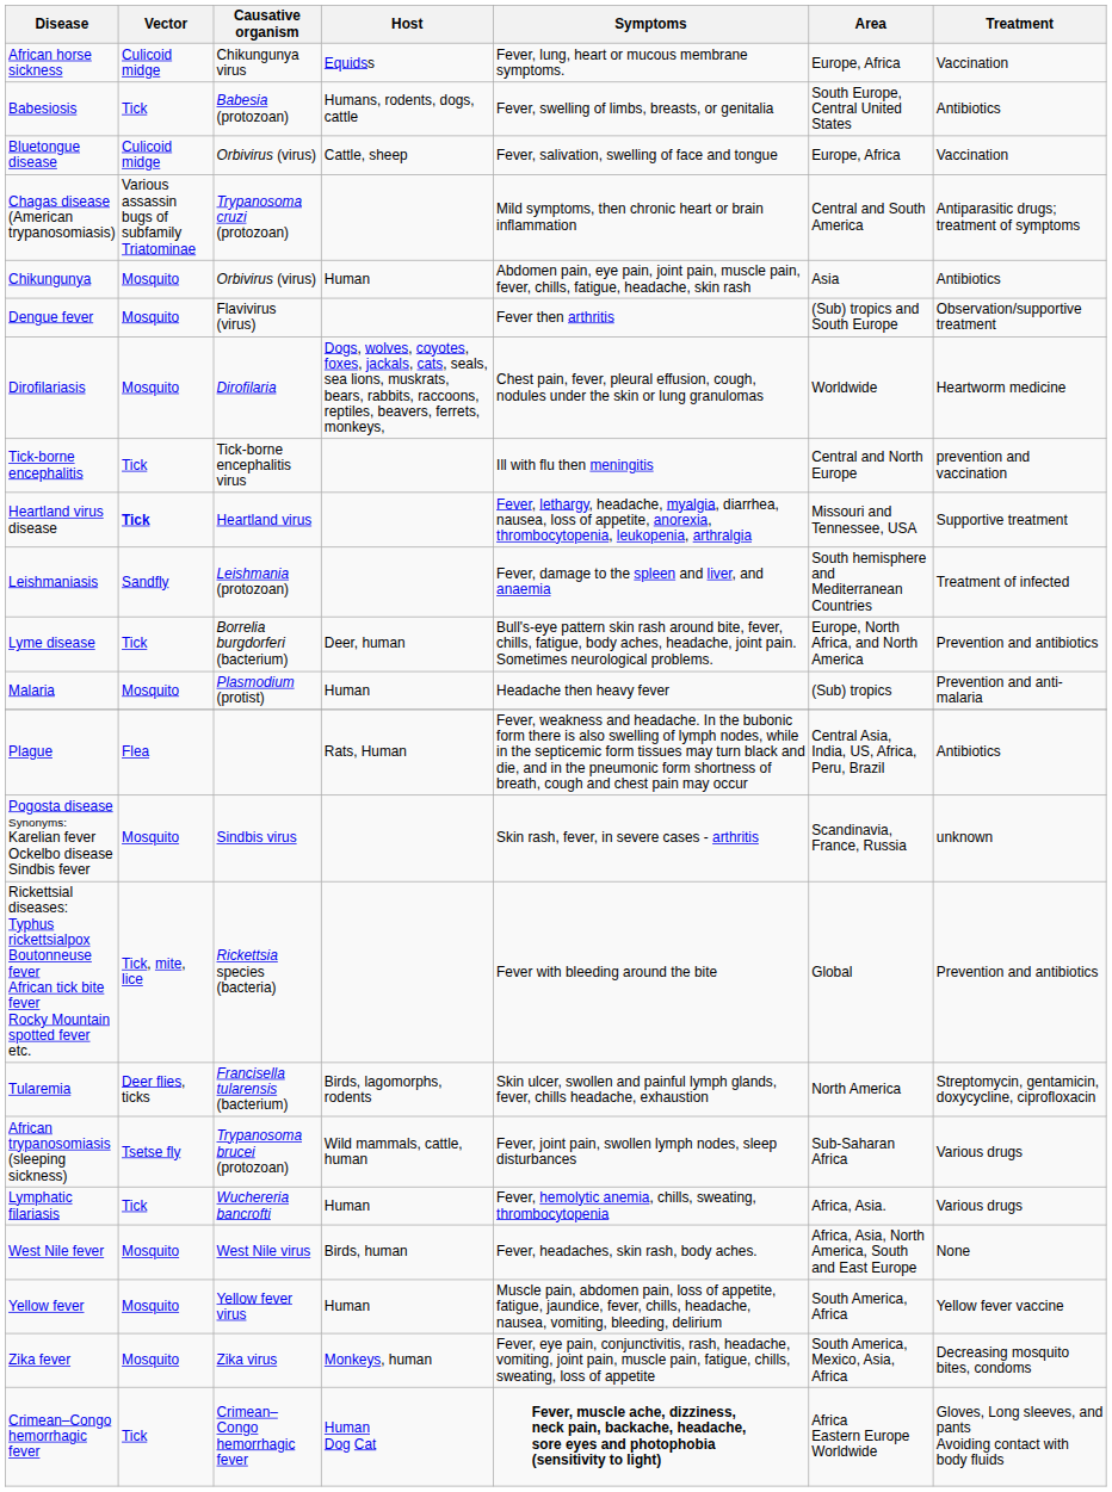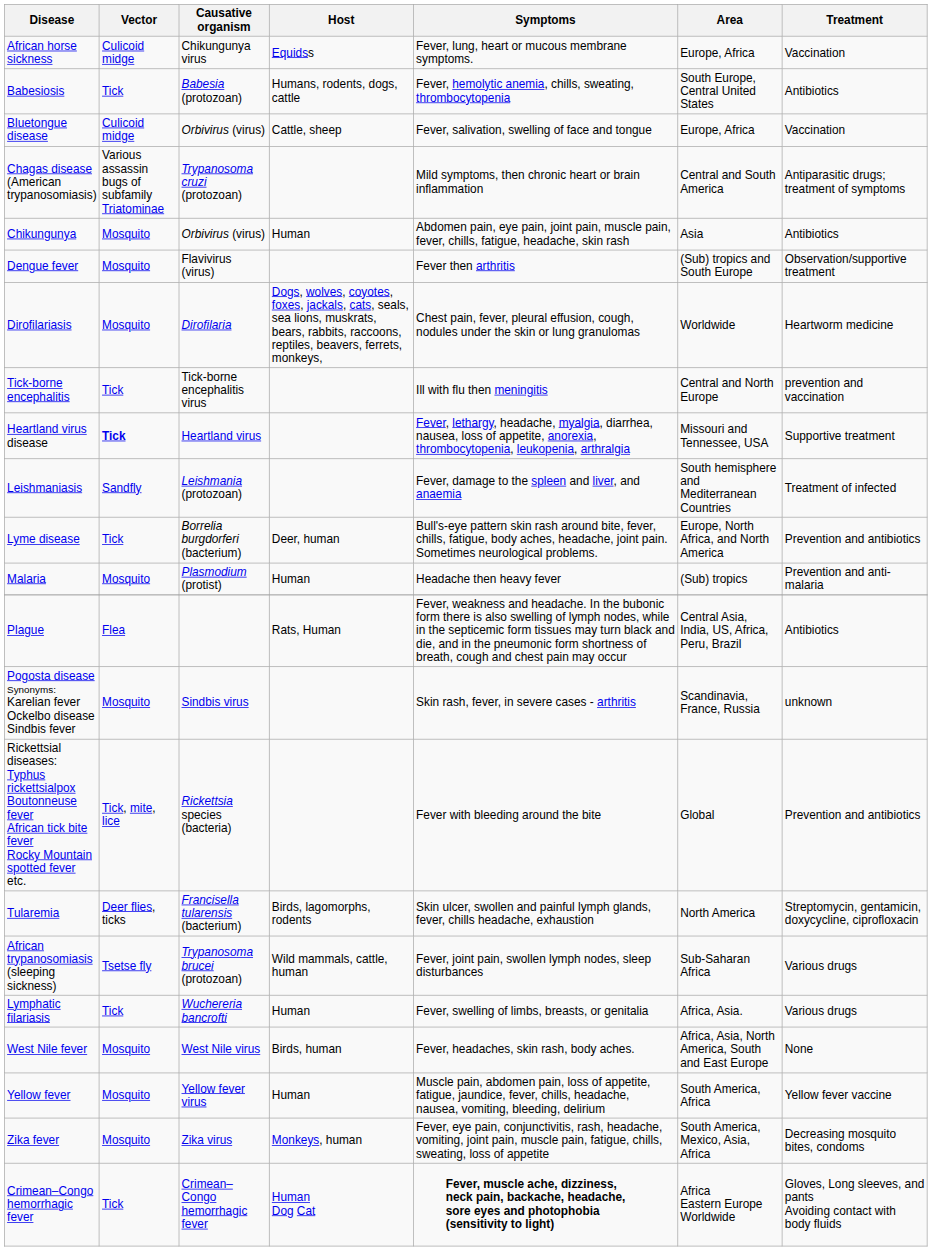Babesiosis | Symptoms: Fever, swelling of limbs, breasts, or genitalia -> Fever, hemolytic anemia, chills, sweating, thrombocytopenia
Lymphatic filariasis | Symptoms: Fever, hemolytic anemia, chills, sweating, thrombocytopenia -> Fever, swelling of limbs, breasts, or genitalia
